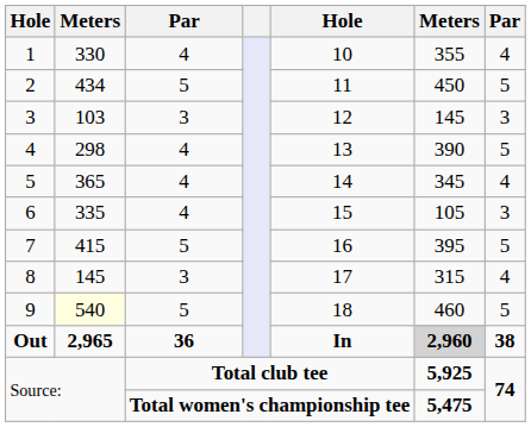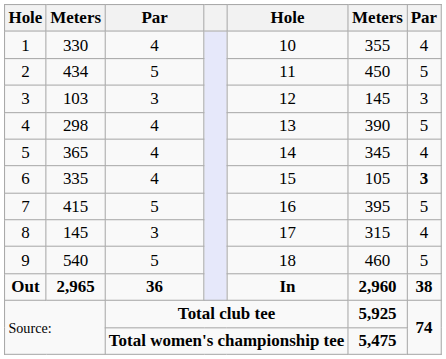6 | column 7: normal -> bold
9 | column 2: lightyellow background -> no background
Out | column 6: lightgrey background -> no background
